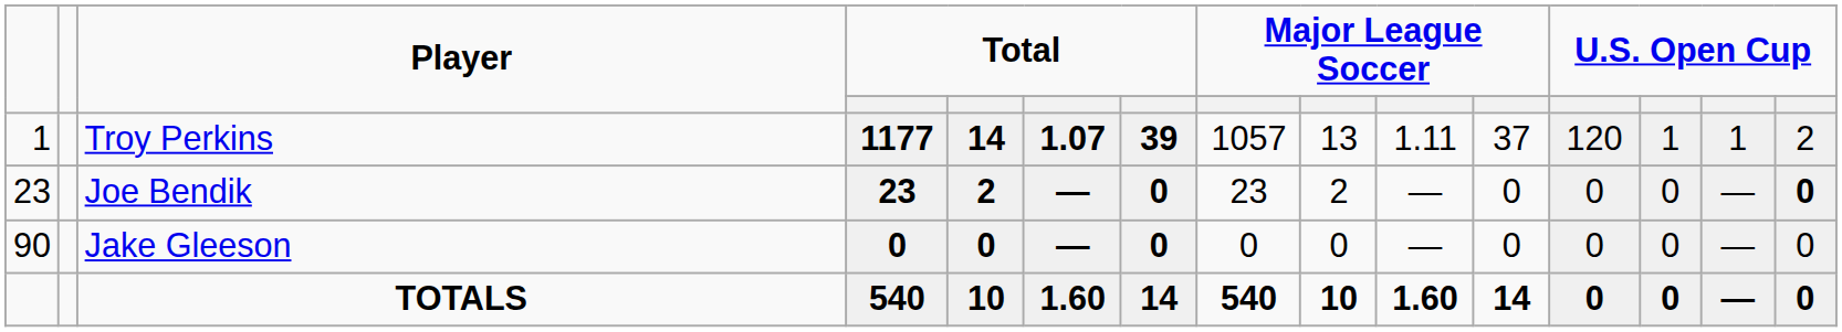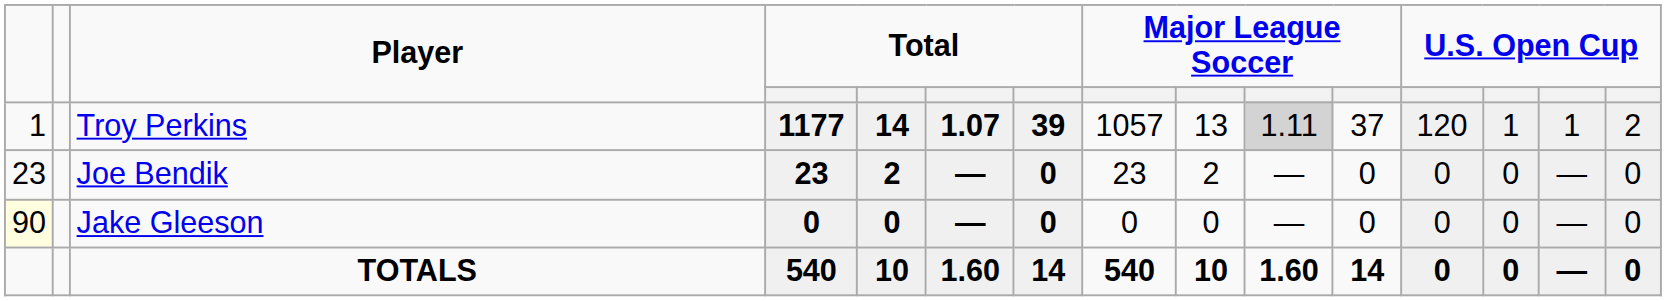Troy Perkins | column 10: no background -> lightgrey background
Joe Bendik | column 15: bold -> normal
Jake Gleeson | column 1: no background -> lightyellow background
